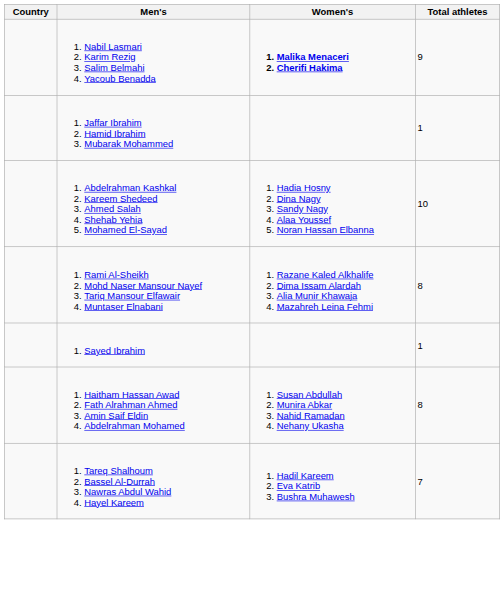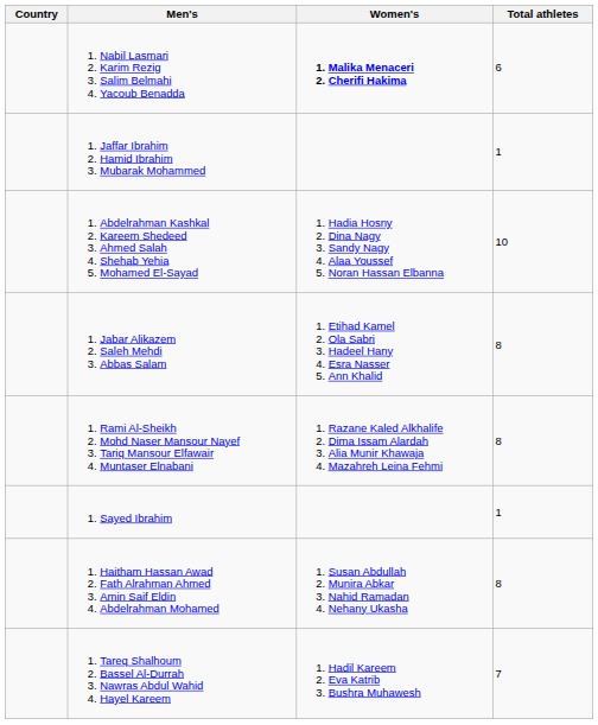Nabil Lasmari Karim Rezig Salim Belmahi Yacoub Benadda | Total athletes: 9 -> 6
+ row: Jabar Alikazem Saleh Mehdi Abbas Salam | Etihad Kamel Ola Sabri Hadeel Hany Esra Nasser Ann Khalid | 8
